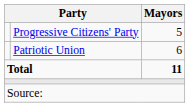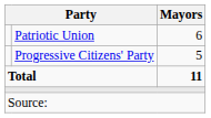rows swapped: Progressive Citizens' Party <-> Patriotic Union
